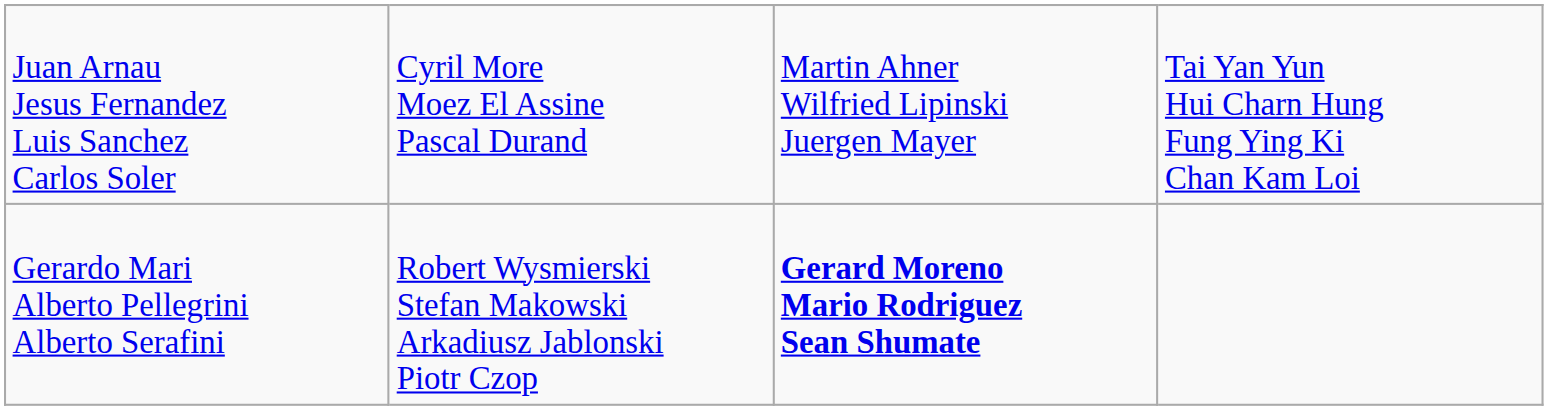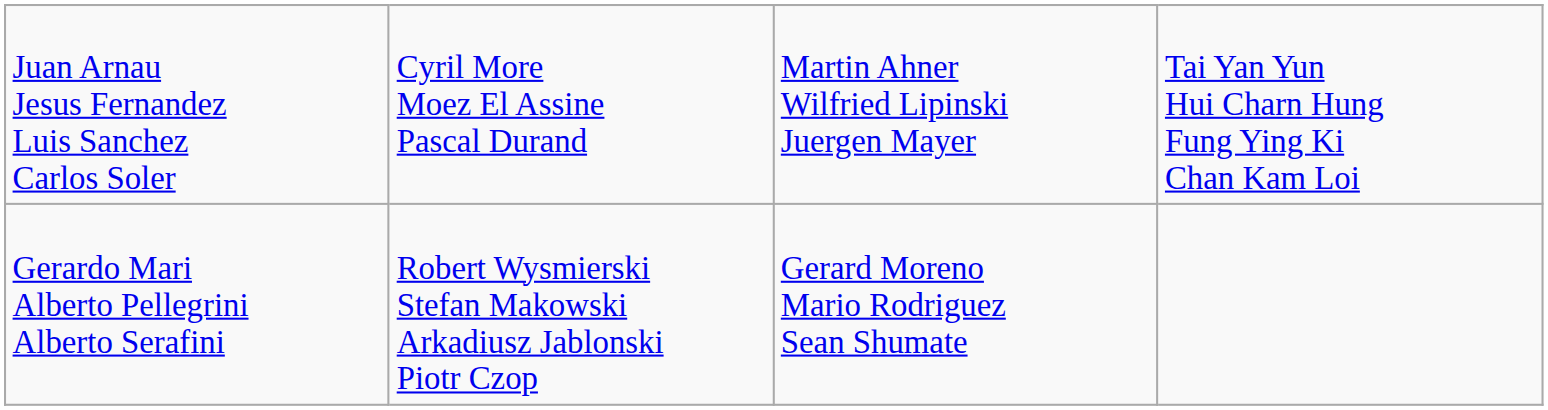Gerardo Mari Alberto Pellegrini Alberto Serafini | column 3: bold -> normal
